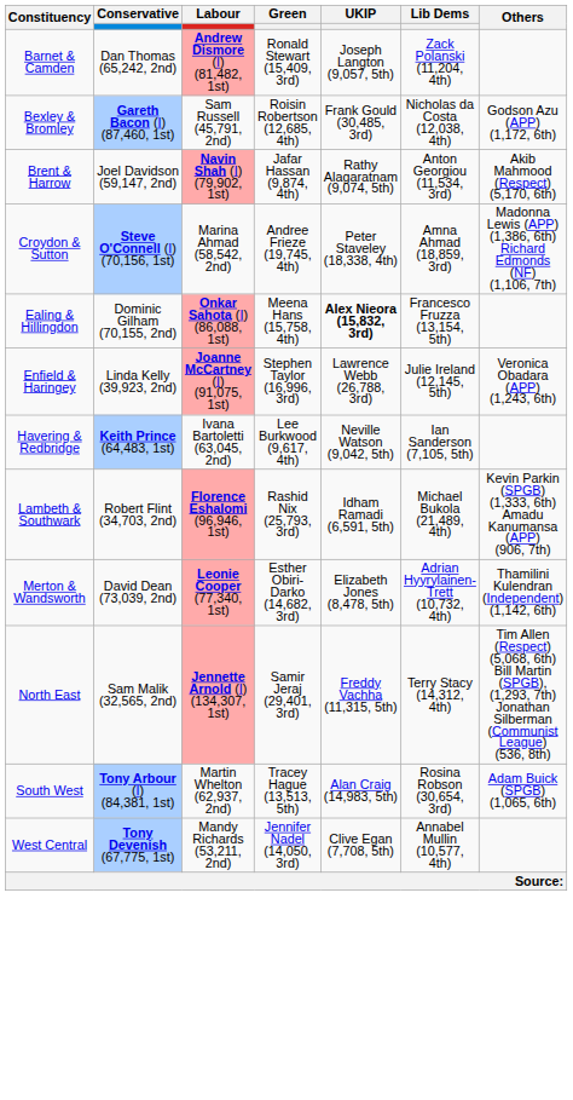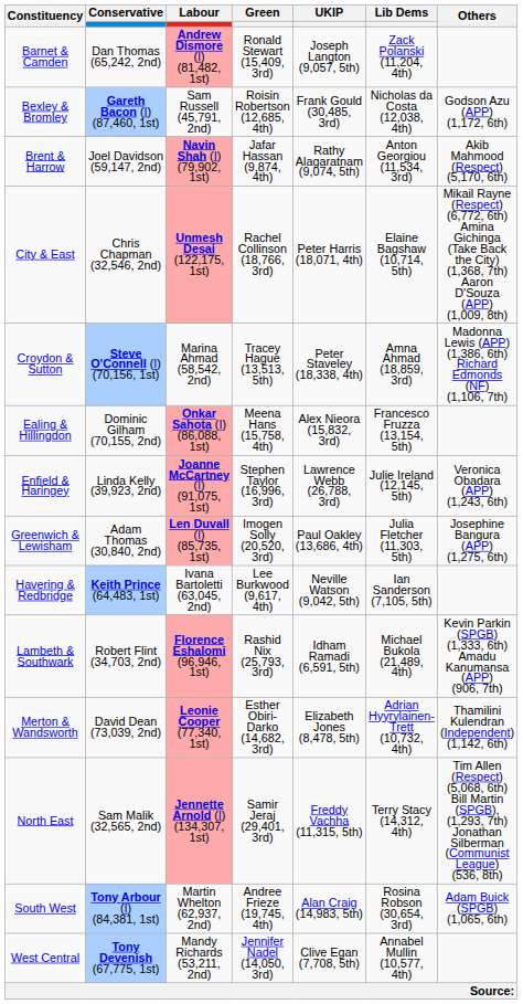+ row: City & East | Chris Chapman (32,546, 2nd) | Unmesh Desai (122,175, 1st) | Rachel Collinson (18,766, 3rd) | Peter Harris (18,071, 4th) | Elaine Bagshaw (10,714, 5th) | Mikail Rayne (Respect) (6,772, 6th) Amina Gichinga (Take Back the City) (1,368, 7th) Aaron D'Souza (APP) (1,009, 8th)
Croydon & Sutton | Green: Andree Frieze (19,745, 4th) -> Tracey Hague (13,513, 5th)
Ealing & Hillingdon | UKIP: bold -> normal
+ row: Greenwich & Lewisham | Adam Thomas (30,840, 2nd) | Len Duvall (I) (85,735, 1st) | Imogen Solly (20,520, 3rd) | Paul Oakley (13,686, 4th) | Julia Fletcher (11,303, 5th) | Josephine Bangura (APP) (1,275, 6th)
South West | Green: Tracey Hague (13,513, 5th) -> Andree Frieze (19,745, 4th)
